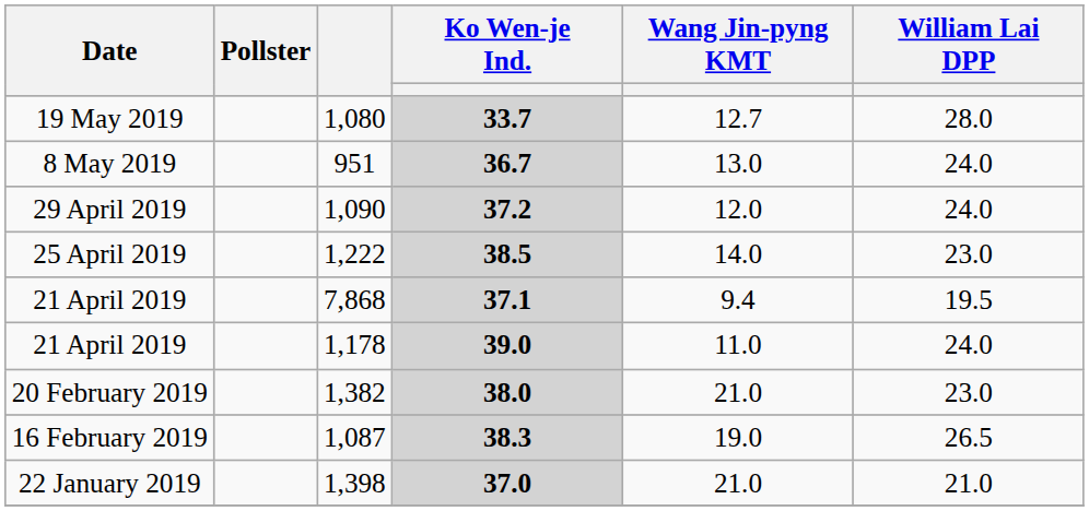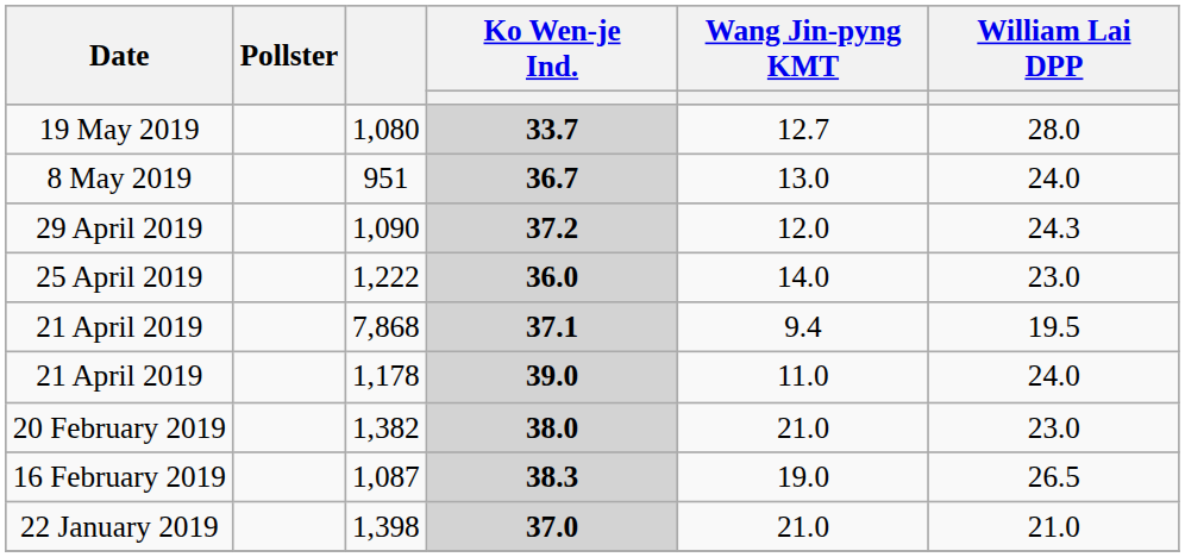1,090 | William Lai DPP: 24.0 -> 24.3
1,222 | Ko Wen-je Ind.: 38.5 -> 36.0
